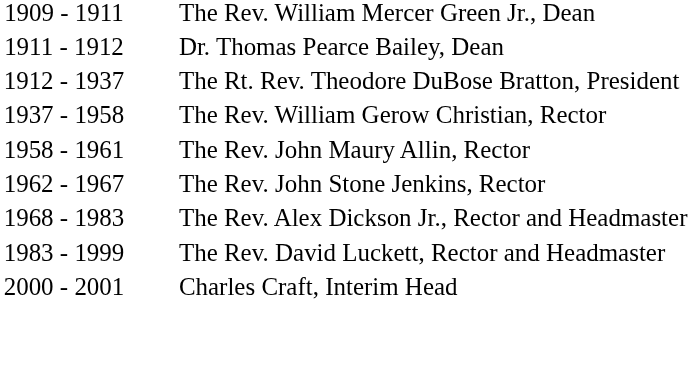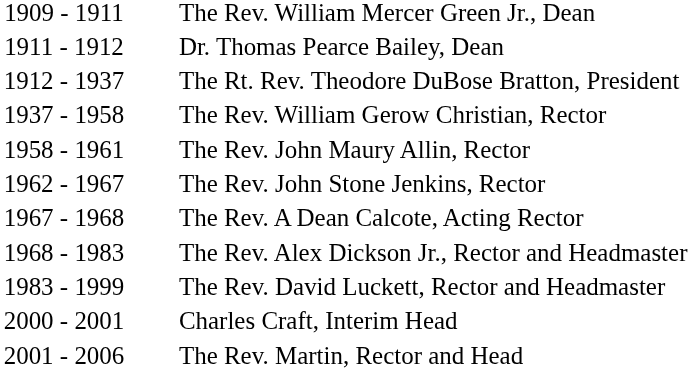+ row: 1967 - 1968 | The Rev. A Dean Calcote, Acting Rector
+ row: 2001 - 2006 | The Rev. Martin, Rector and Head
